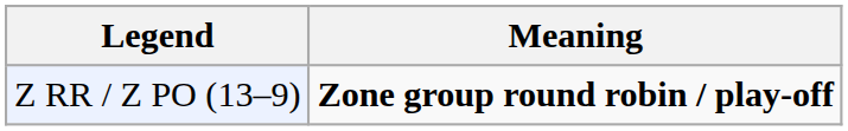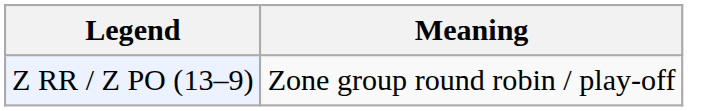Z RR / Z PO (13–9) | Meaning: bold -> normal
